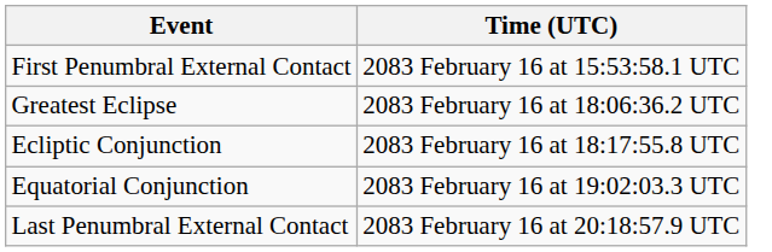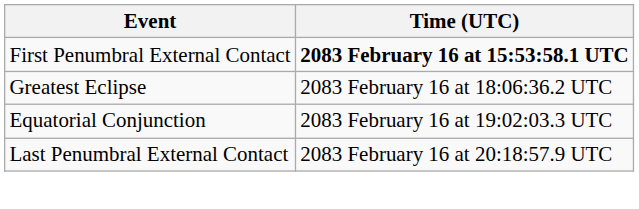First Penumbral External Contact | Time (UTC): normal -> bold
- row: Ecliptic Conjunction | 2083 February 16 at 18:17:55.8 UTC
